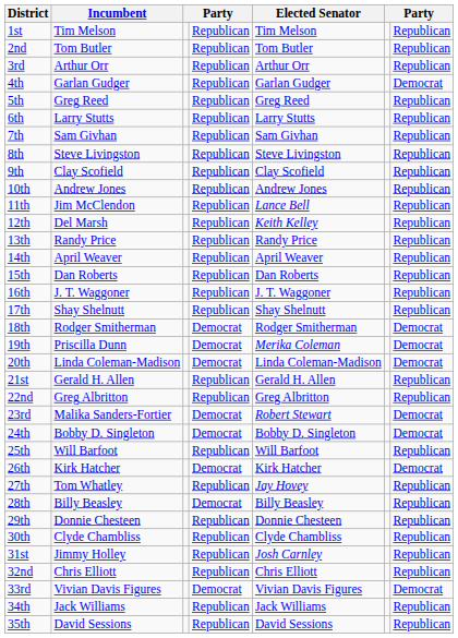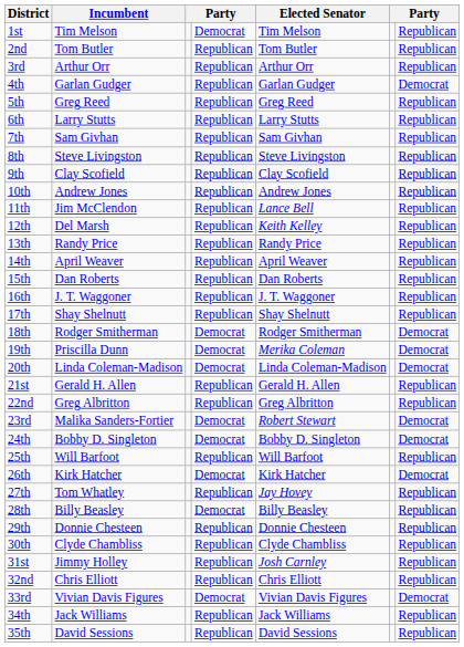1st | column 4: Republican -> Democrat
